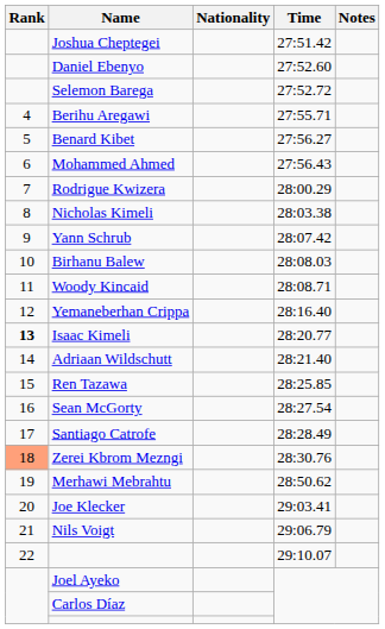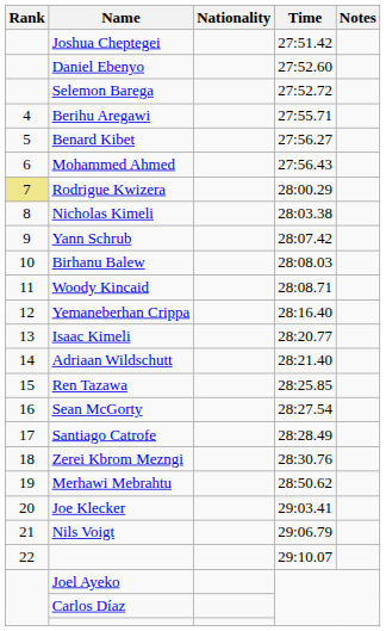Rodrigue Kwizera | Rank: no background -> khaki background
Isaac Kimeli | Rank: bold -> normal
Zerei Kbrom Mezngi | Rank: lightsalmon background -> no background
